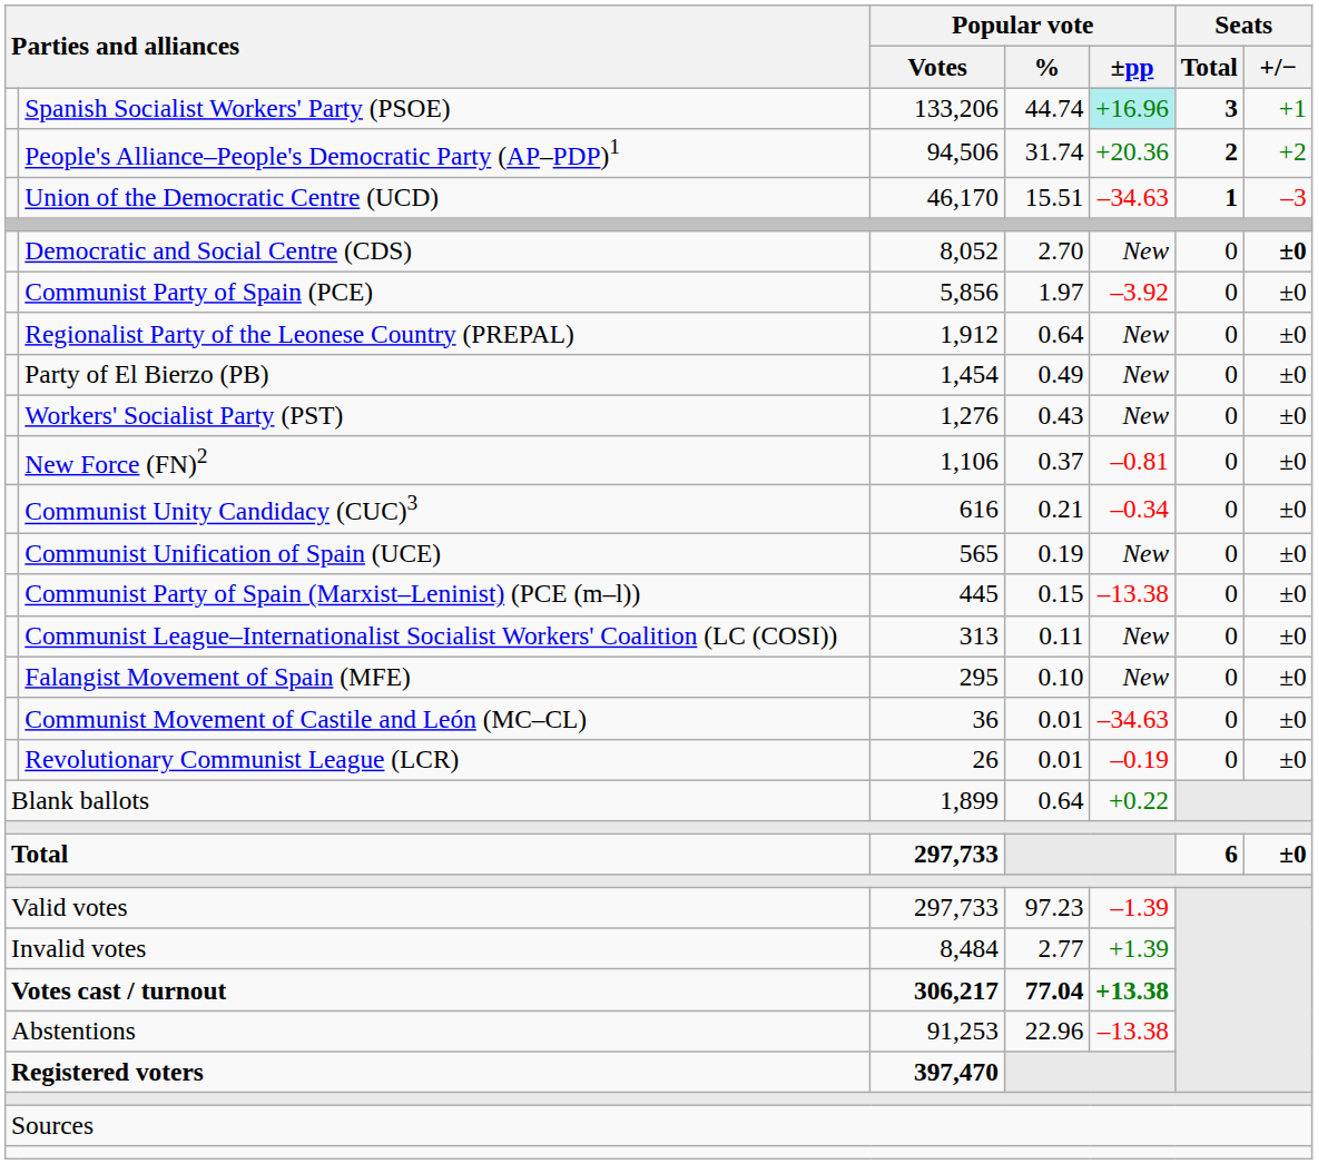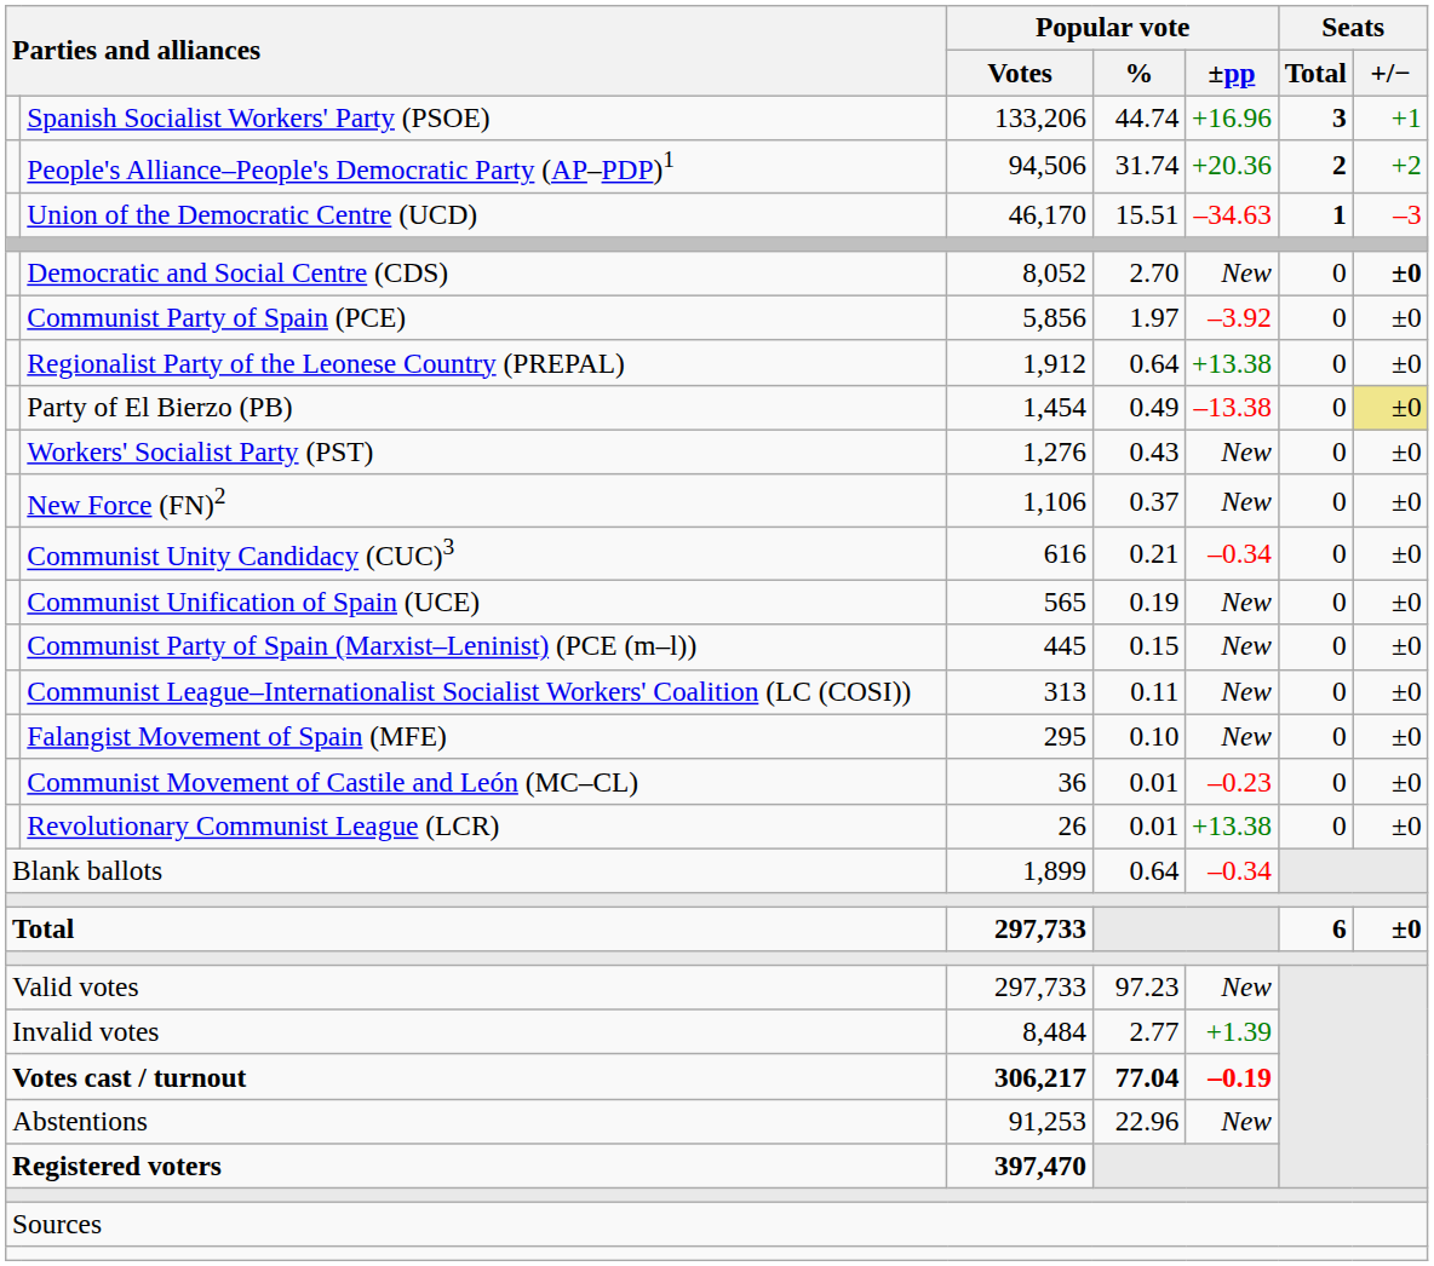Spanish Socialist Workers' Party (PSOE) | Popular vote / ±pp: paleturquoise background -> no background
Regionalist Party of the Leonese Country (PREPAL) | Popular vote / ±pp: New -> +13.38
Party of El Bierzo (PB) | Popular vote / ±pp: New -> –13.38
Party of El Bierzo (PB) | Seats / +/−: no background -> khaki background
New Force (FN)2 | Popular vote / ±pp: –0.81 -> New
Communist Party of Spain (Marxist–Leninist) (PCE (m–l)) | Popular vote / ±pp: –13.38 -> New
Communist Movement of Castile and León (MC–CL) | Popular vote / ±pp: –34.63 -> –0.23
Revolutionary Communist League (LCR) | Popular vote / ±pp: –0.19 -> +13.38
Blank ballots | Popular vote / ±pp: +0.22 -> –0.34
Valid votes | Popular vote / ±pp: –1.39 -> New
Votes cast / turnout | Popular vote / ±pp: +13.38 -> –0.19
Abstentions | Popular vote / ±pp: –13.38 -> New
